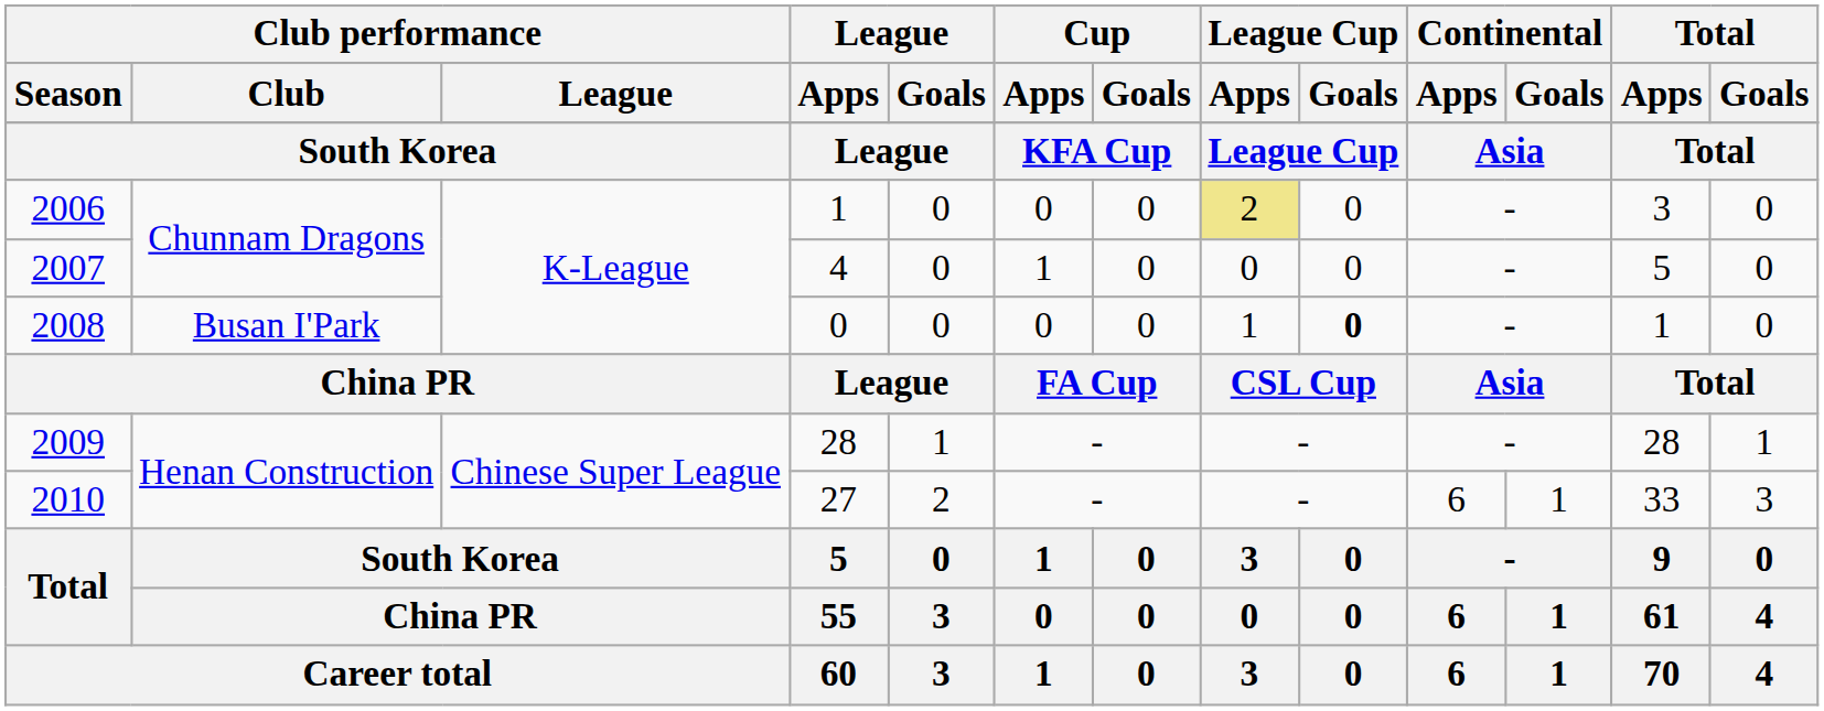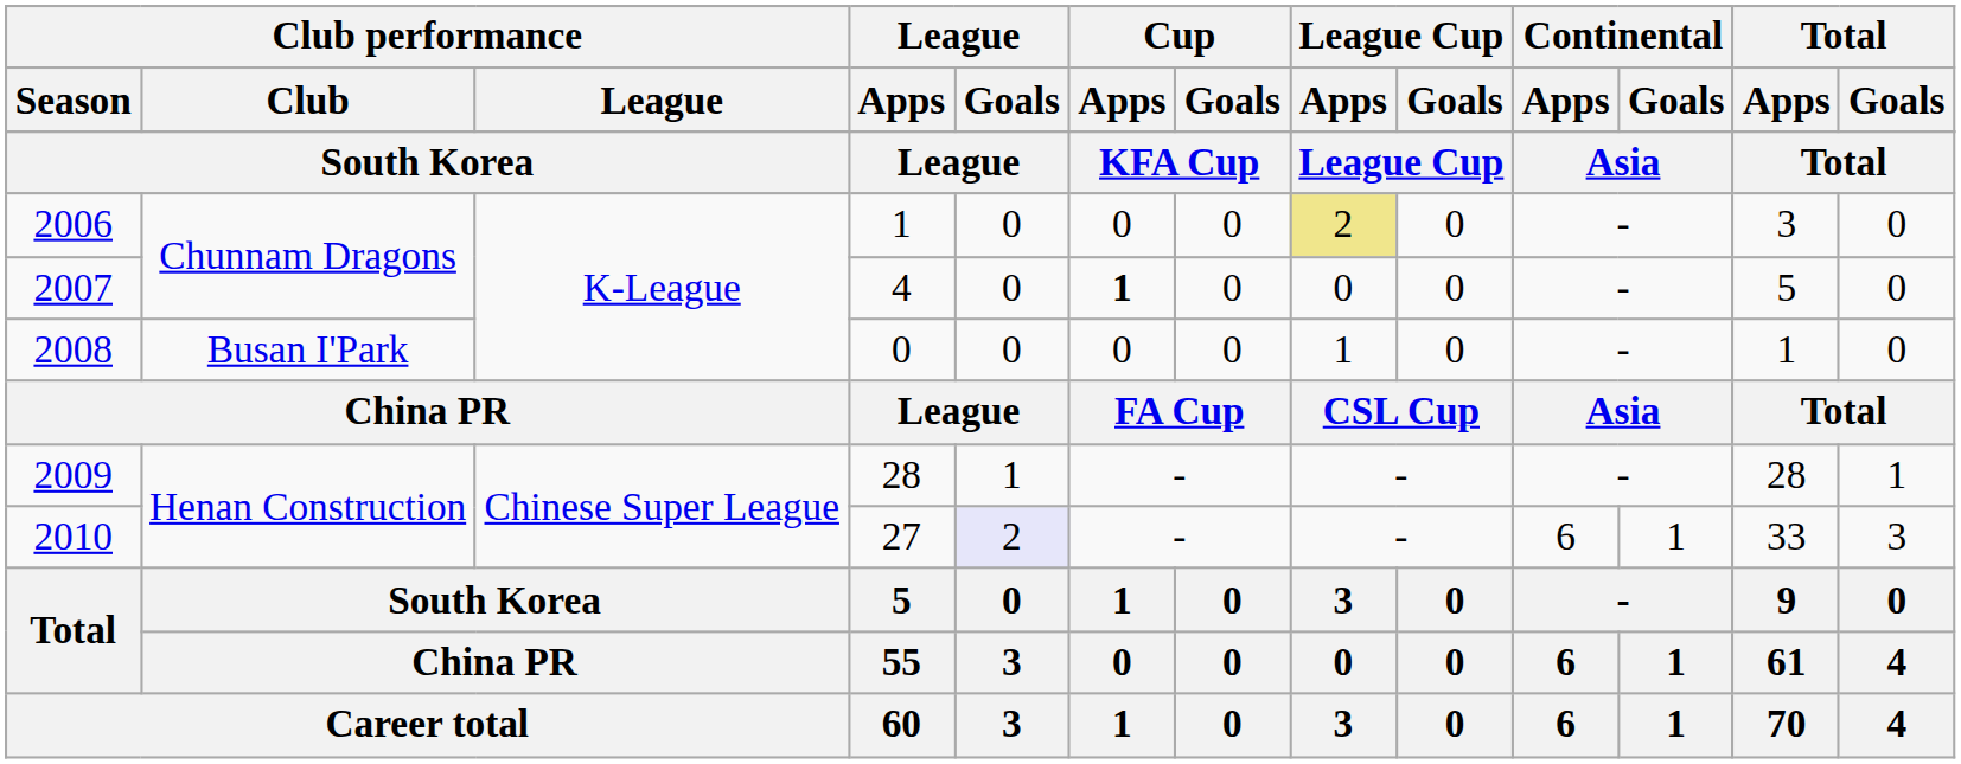2007 | Cup / Apps: normal -> bold
2008 | League Cup / Goals: bold -> normal
2010 | League / Goals: no background -> lavender background
